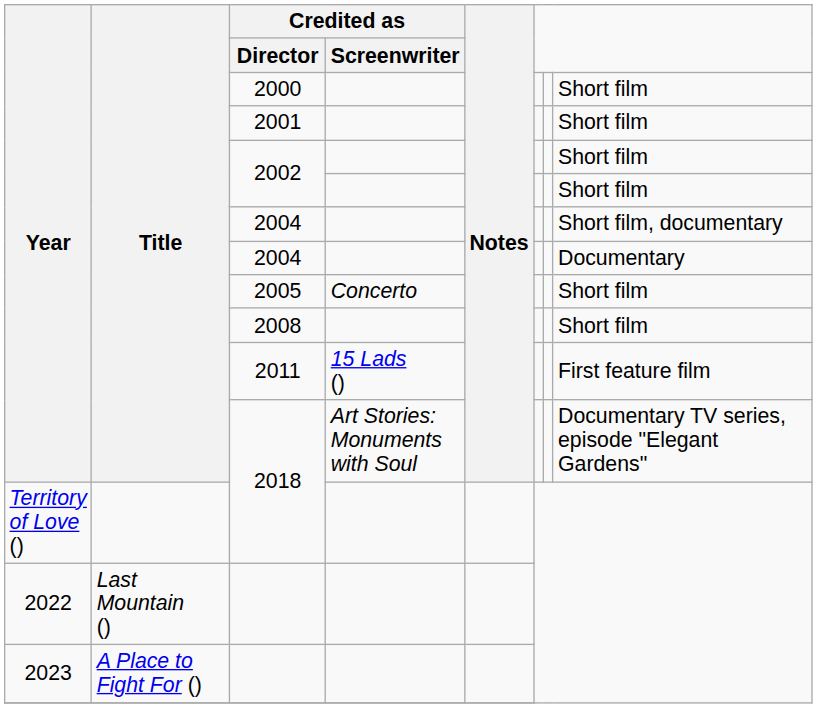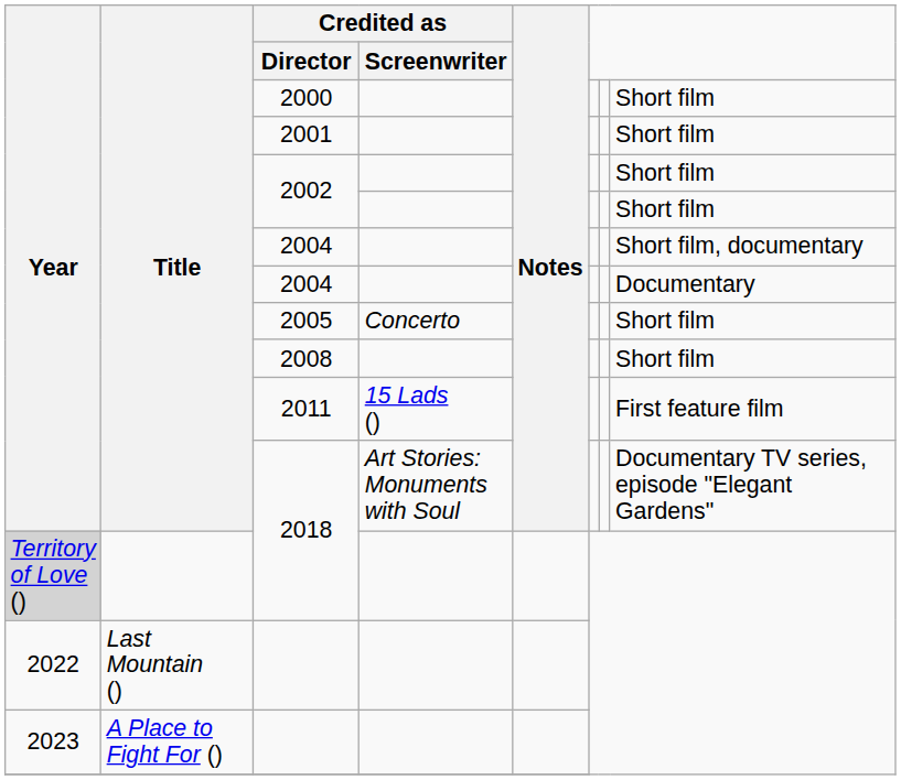Territory of Love () / 2018 | Year: no background -> lightgrey background
